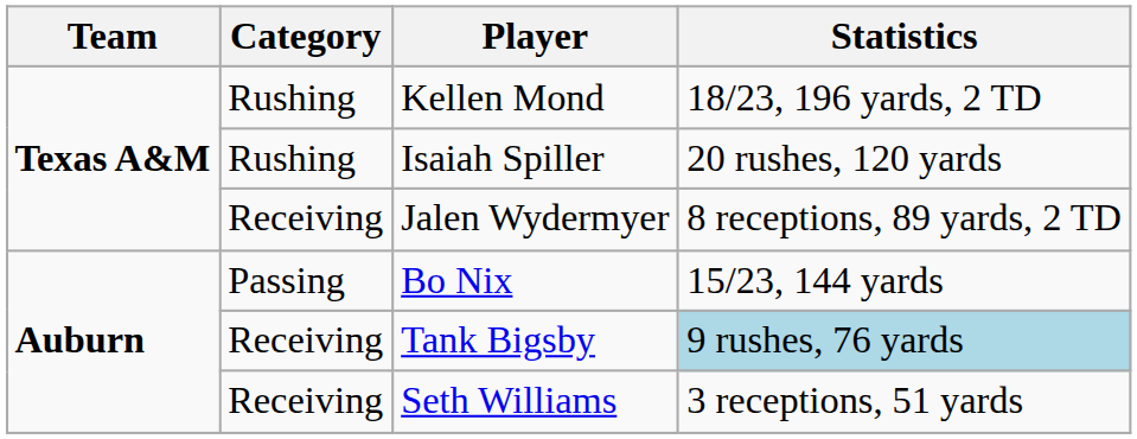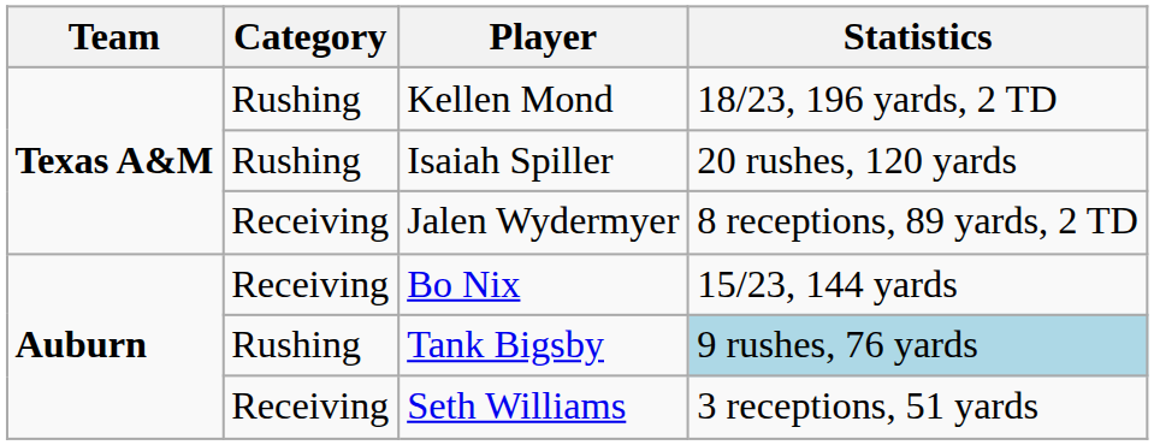Bo Nix | Category: Passing -> Receiving
Tank Bigsby | Category: Receiving -> Rushing
